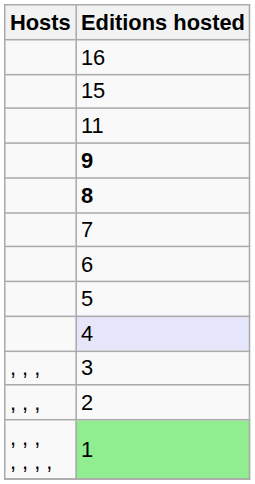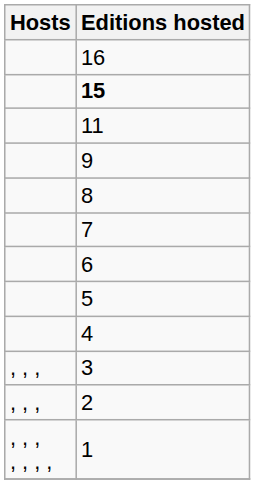15 | Editions hosted: normal -> bold
9 | Editions hosted: bold -> normal
8 | Editions hosted: bold -> normal
4 | Editions hosted: lavender background -> no background
1 | Editions hosted: lightgreen background -> no background
